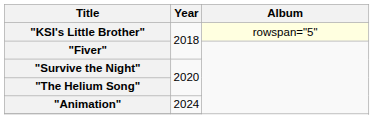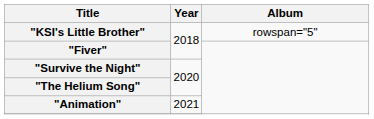"KSI's Little Brother" | Album: lightyellow background -> no background
"Animation" | Year: 2024 -> 2021
